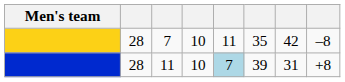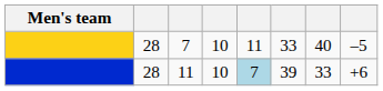row 2 | column 6: 35 -> 33
row 2 | column 7: 42 -> 40
row 2 | column 8: –8 -> –5
row 3 | column 7: 31 -> 33
row 3 | column 8: +8 -> +6
